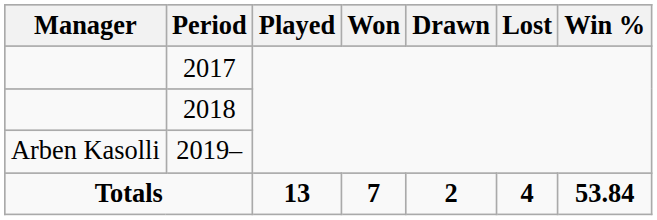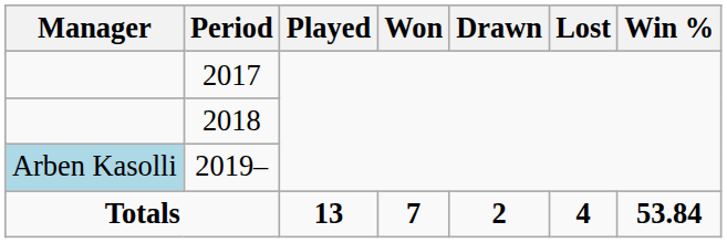2019– | Manager: no background -> lightblue background
